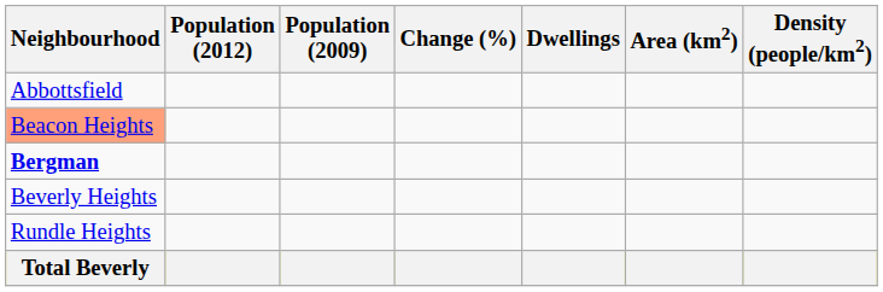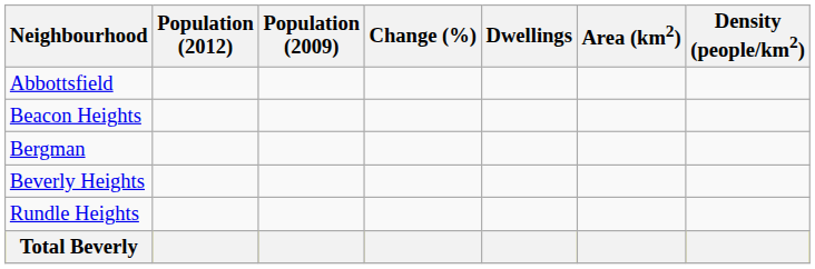Beacon Heights | Neighbourhood: lightsalmon background -> no background
Bergman | Neighbourhood: bold -> normal
